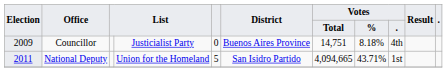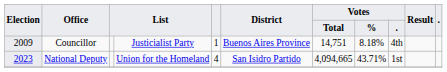Councillor | column 5: 0 -> 1
National Deputy | Election: 2011 -> 2023
National Deputy | column 5: 5 -> 4
